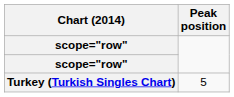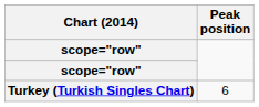Turkey (Turkish Singles Chart) | Peak position: 5 -> 6
